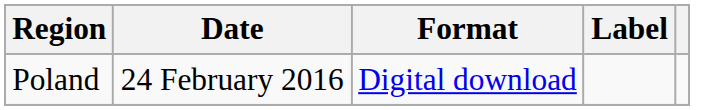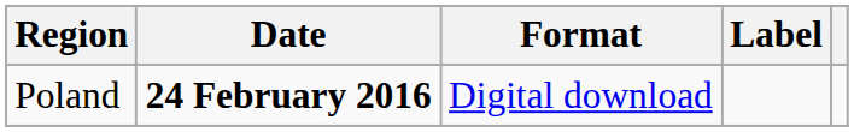Poland | Date: normal -> bold
